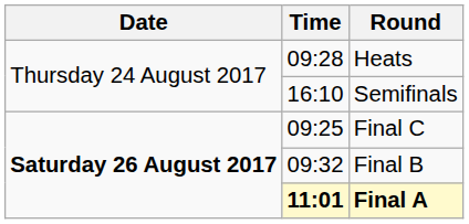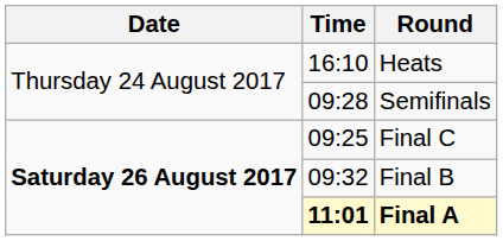Heats | Time: 09:28 -> 16:10
Semifinals | Time: 16:10 -> 09:28
